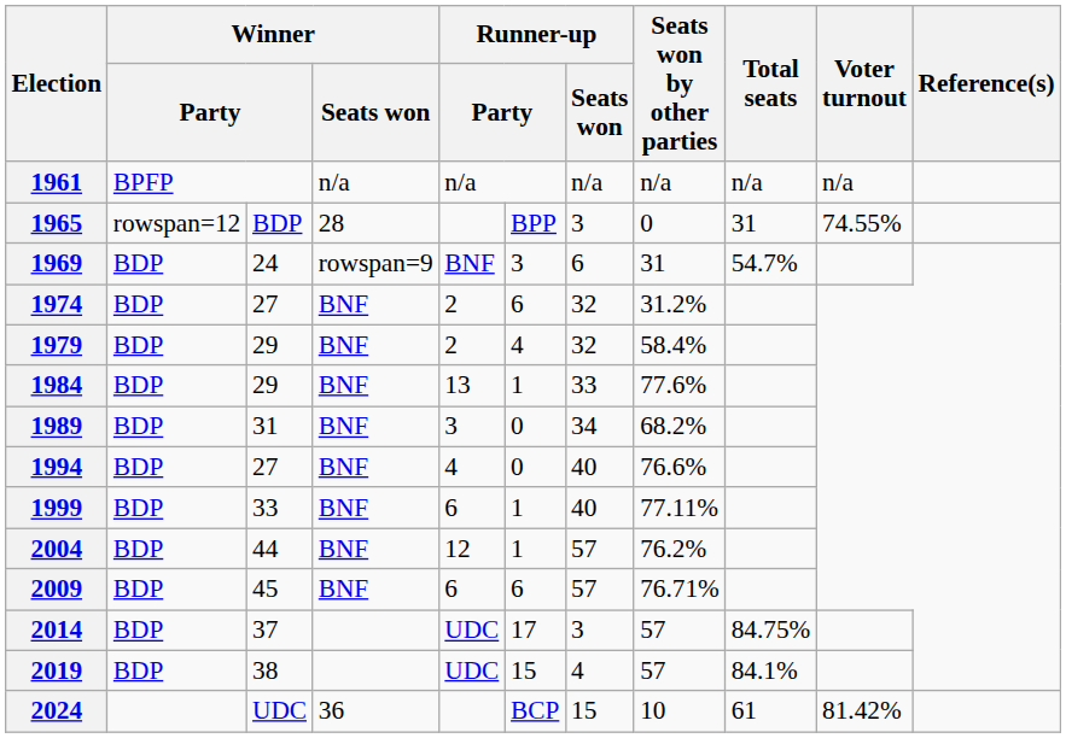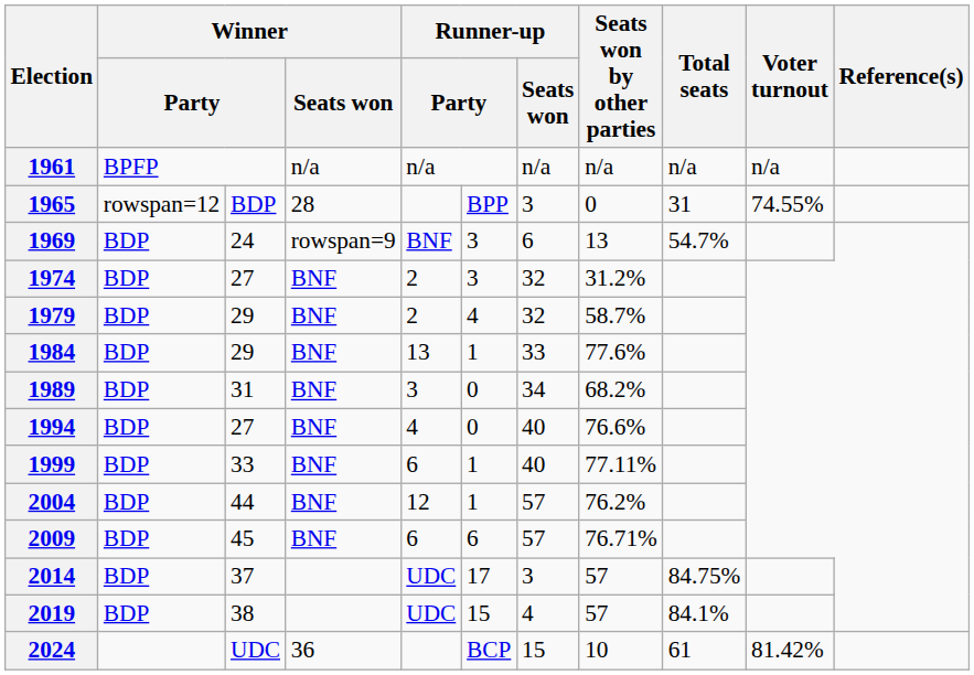1969 | Seats won by other parties: 31 -> 13
1974 | column 6: 6 -> 3
1979 | Seats won by other parties: 58.4% -> 58.7%
